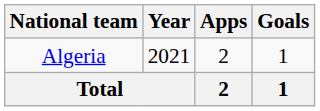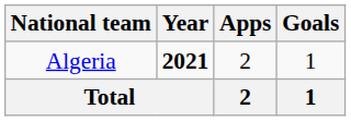Algeria | Year: normal -> bold
